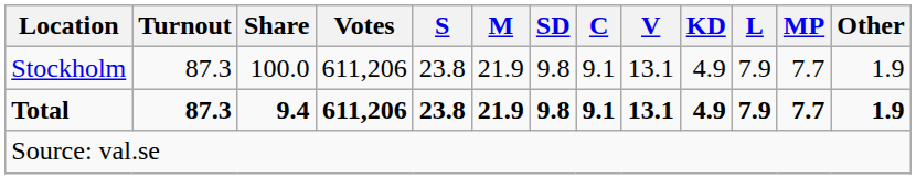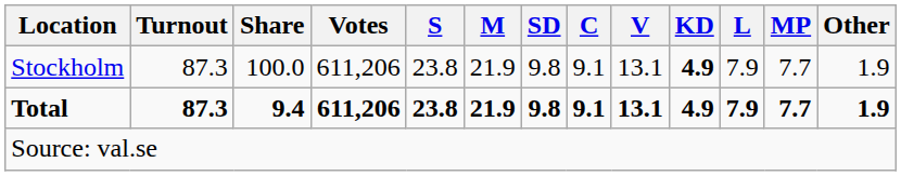Stockholm | KD: normal -> bold
